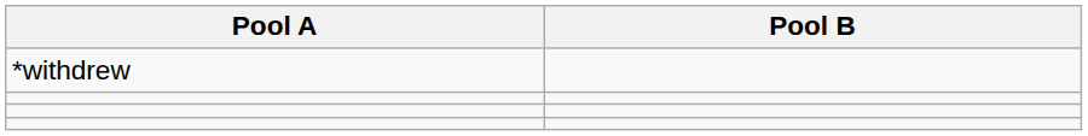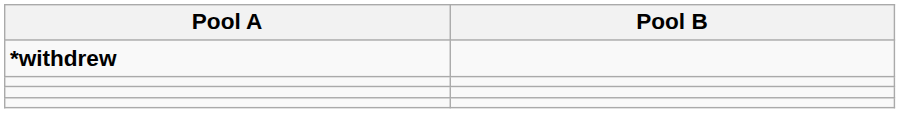row 2 | Pool A: normal -> bold
